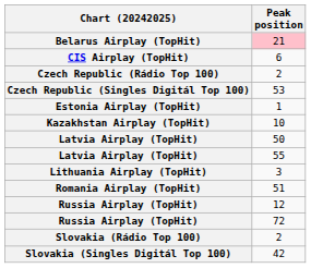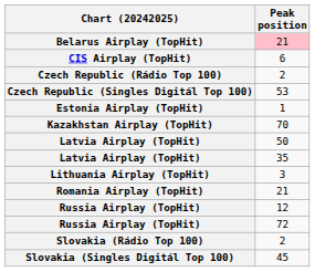row 7 | Peak position: 10 -> 70
row 9 | Peak position: 55 -> 35
row 11 | Peak position: 51 -> 21
row 15 | Peak position: 42 -> 45
